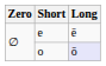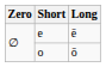o | Long: lavender background -> no background
